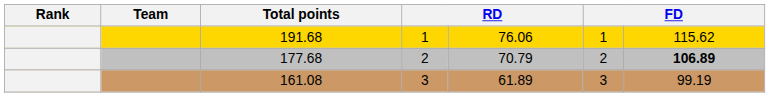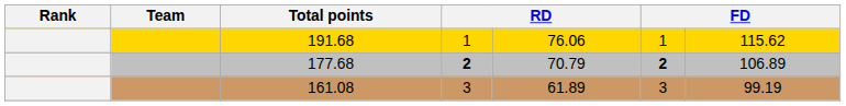177.68 | column 4: normal -> bold
177.68 | column 6: normal -> bold
177.68 | column 7: bold -> normal
